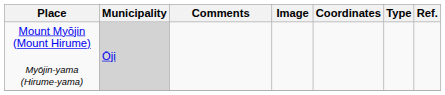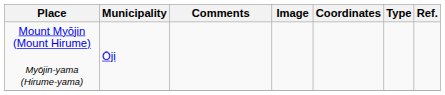Mount Myōjin (Mount Hirume) Myōjin-yama (Hirume-yama) | Municipality: lightgrey background -> no background
